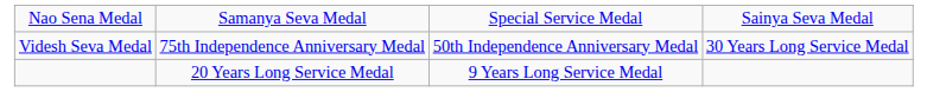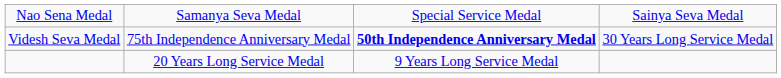Videsh Seva Medal | column 3: normal -> bold
